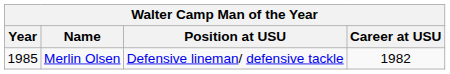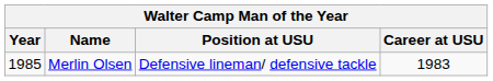Merlin Olsen | Career at USU: 1982 -> 1983
